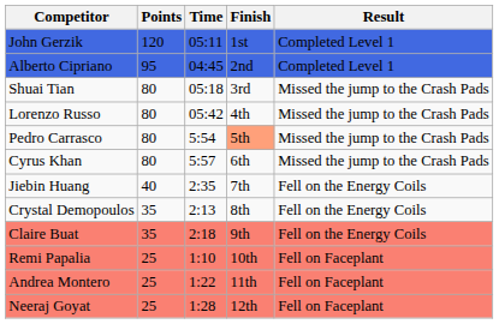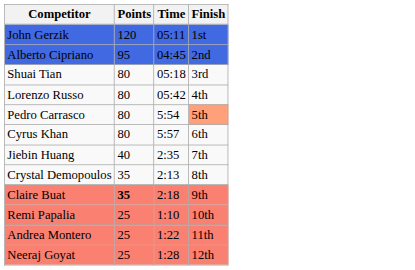- column: Result | Completed Level 1 | Completed Level 1 | Missed the jump to the Crash Pads | Missed the jump to the Crash Pads | Missed the jump to the Crash Pads | Missed the jump to the Crash Pads | Fell on the Energy Coils | Fell on the Energy Coils | Fell on the Energy Coils | Fell on Faceplant | Fell on Faceplant | Fell on Faceplant
Claire Buat | Points: normal -> bold
